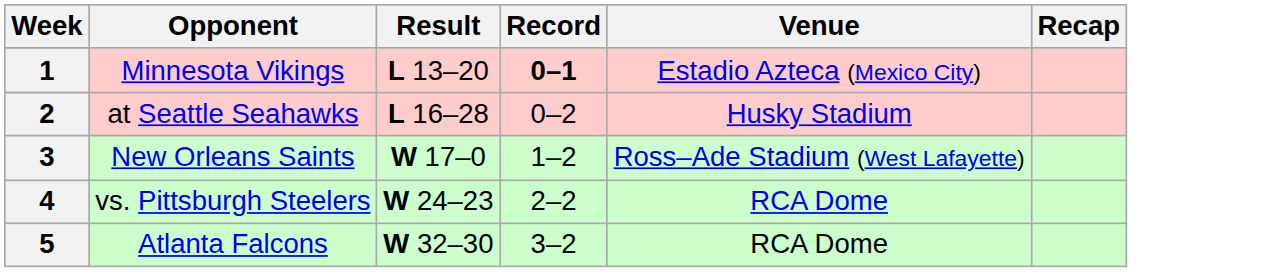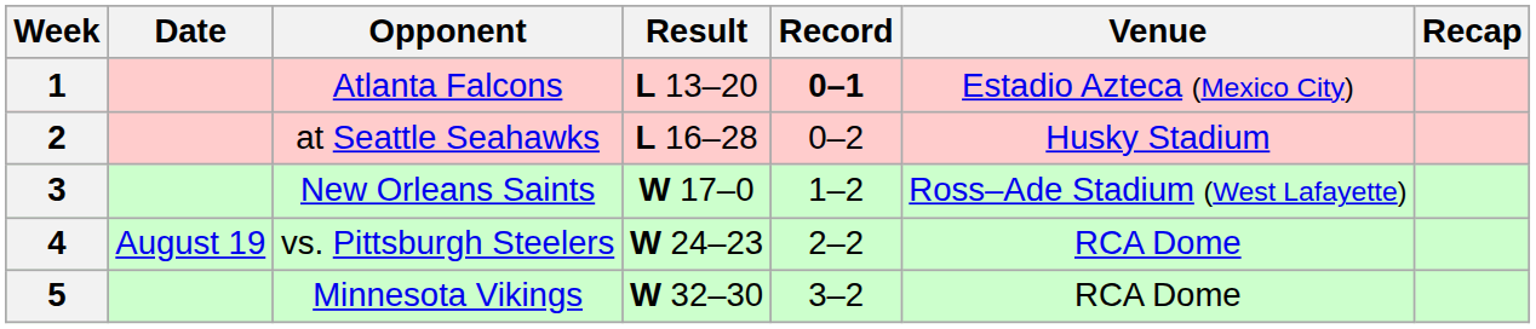+ column: Date | August 19
1 | Opponent: Minnesota Vikings -> Atlanta Falcons
5 | Opponent: Atlanta Falcons -> Minnesota Vikings
